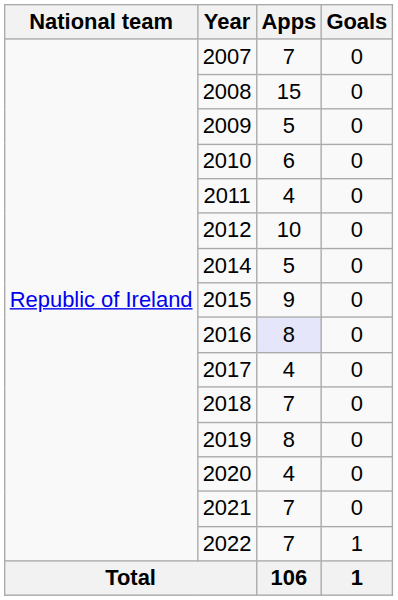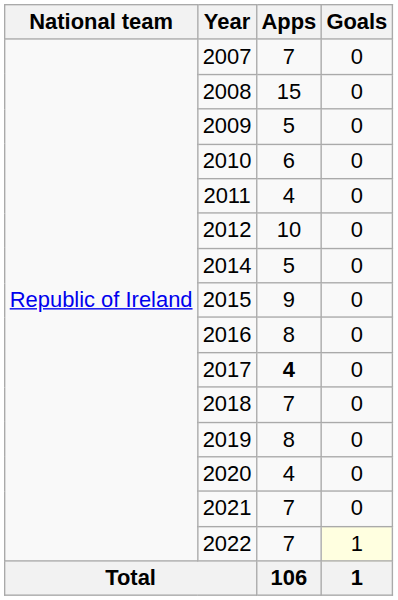2016 | Apps: lavender background -> no background
2017 | Apps: normal -> bold
2022 | Goals: no background -> lightyellow background
